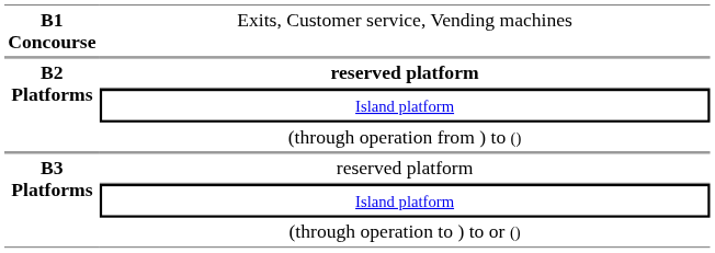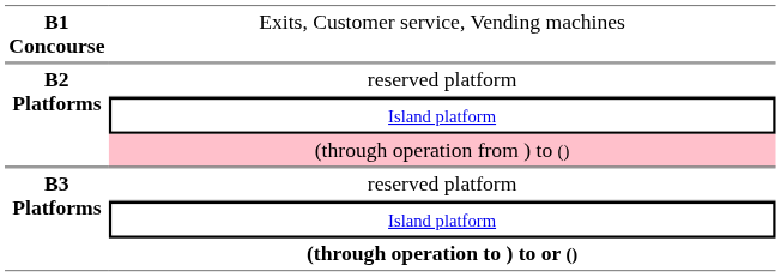B2 Platforms / reserved platform | column 2: bold -> normal
(through operation from ) to () | column 2: no background -> pink background
(through operation to ) to or () | column 2: normal -> bold
